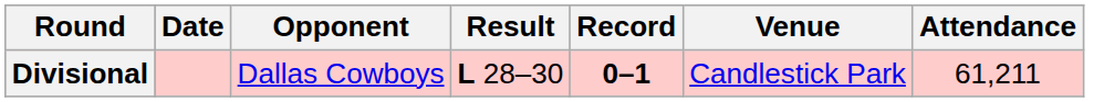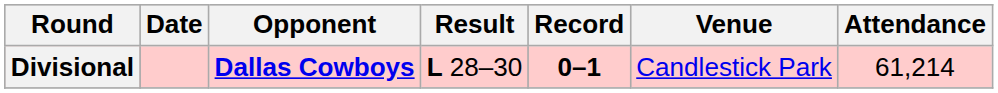Divisional | Opponent: normal -> bold
Divisional | Attendance: 61,211 -> 61,214
